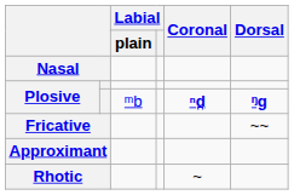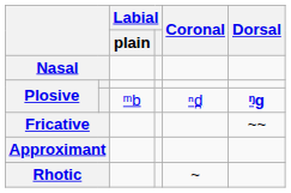Plosive / ᵐb | Coronal: bold -> normal
